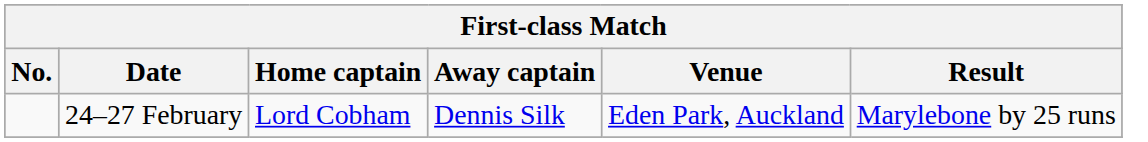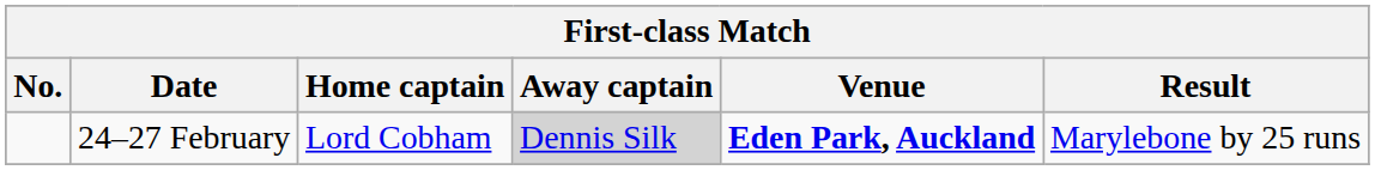24–27 February | Away captain: no background -> lightgrey background
24–27 February | Venue: normal -> bold
